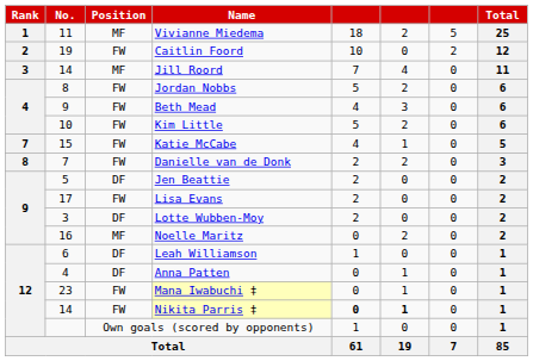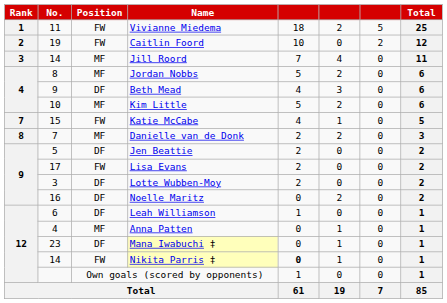Vivianne Miedema | Position: MF -> FW
Jordan Nobbs | Position: FW -> MF
Beth Mead | Position: FW -> DF
Kim Little | Position: FW -> MF
Danielle van de Donk | Position: FW -> MF
Noelle Maritz | Position: MF -> DF
Anna Patten | Position: DF -> MF
Mana Iwabuchi ‡ | Position: FW -> DF
Nikita Parris ‡ | column 6: bold -> normal
